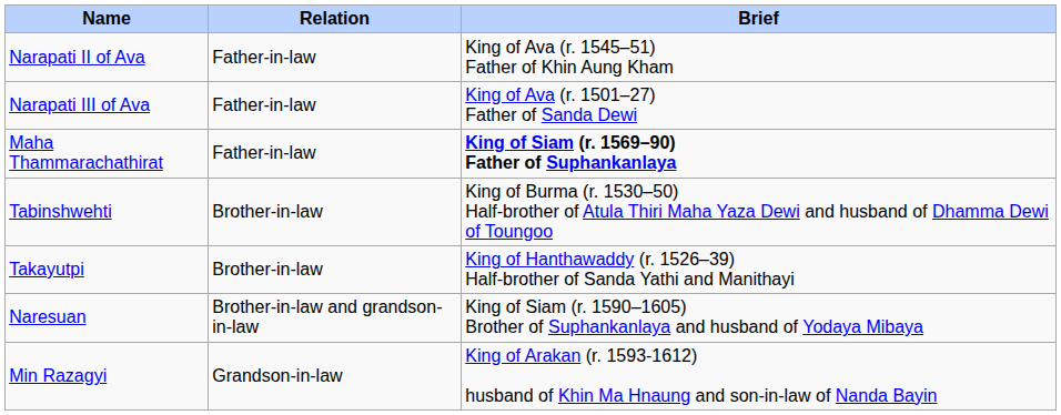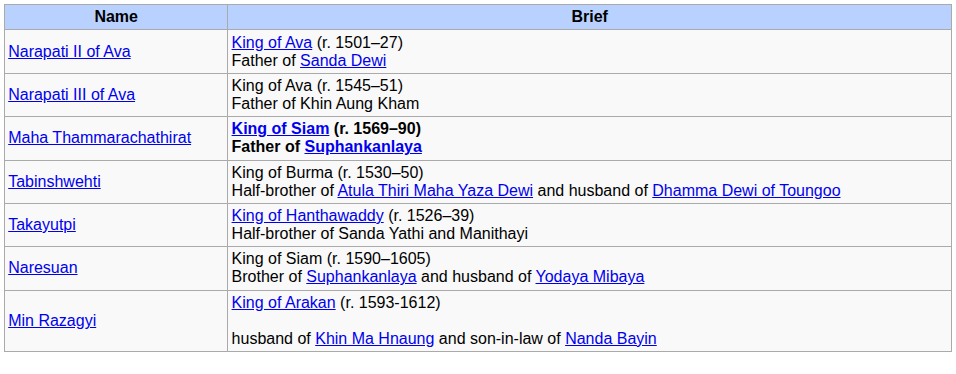- column: Relation | Father-in-law | Father-in-law | Father-in-law | Brother-in-law | Brother-in-law | Brother-in-law and grandson-in-law | Grandson-in-law
Narapati II of Ava | Brief: King of Ava (r. 1545–51) Father of Khin Aung Kham -> King of Ava (r. 1501–27) Father of Sanda Dewi
Narapati III of Ava | Brief: King of Ava (r. 1501–27) Father of Sanda Dewi -> King of Ava (r. 1545–51) Father of Khin Aung Kham
